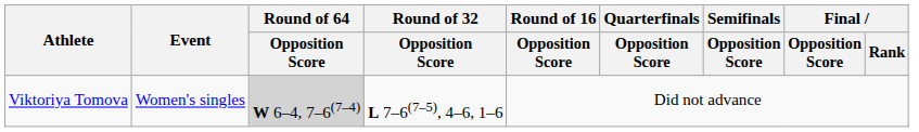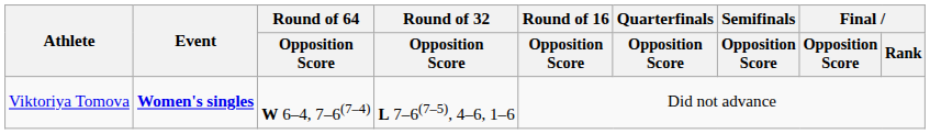Viktoriya Tomova | Event: normal -> bold
Viktoriya Tomova | Round of 64 / Opposition Score: lightgrey background -> no background
